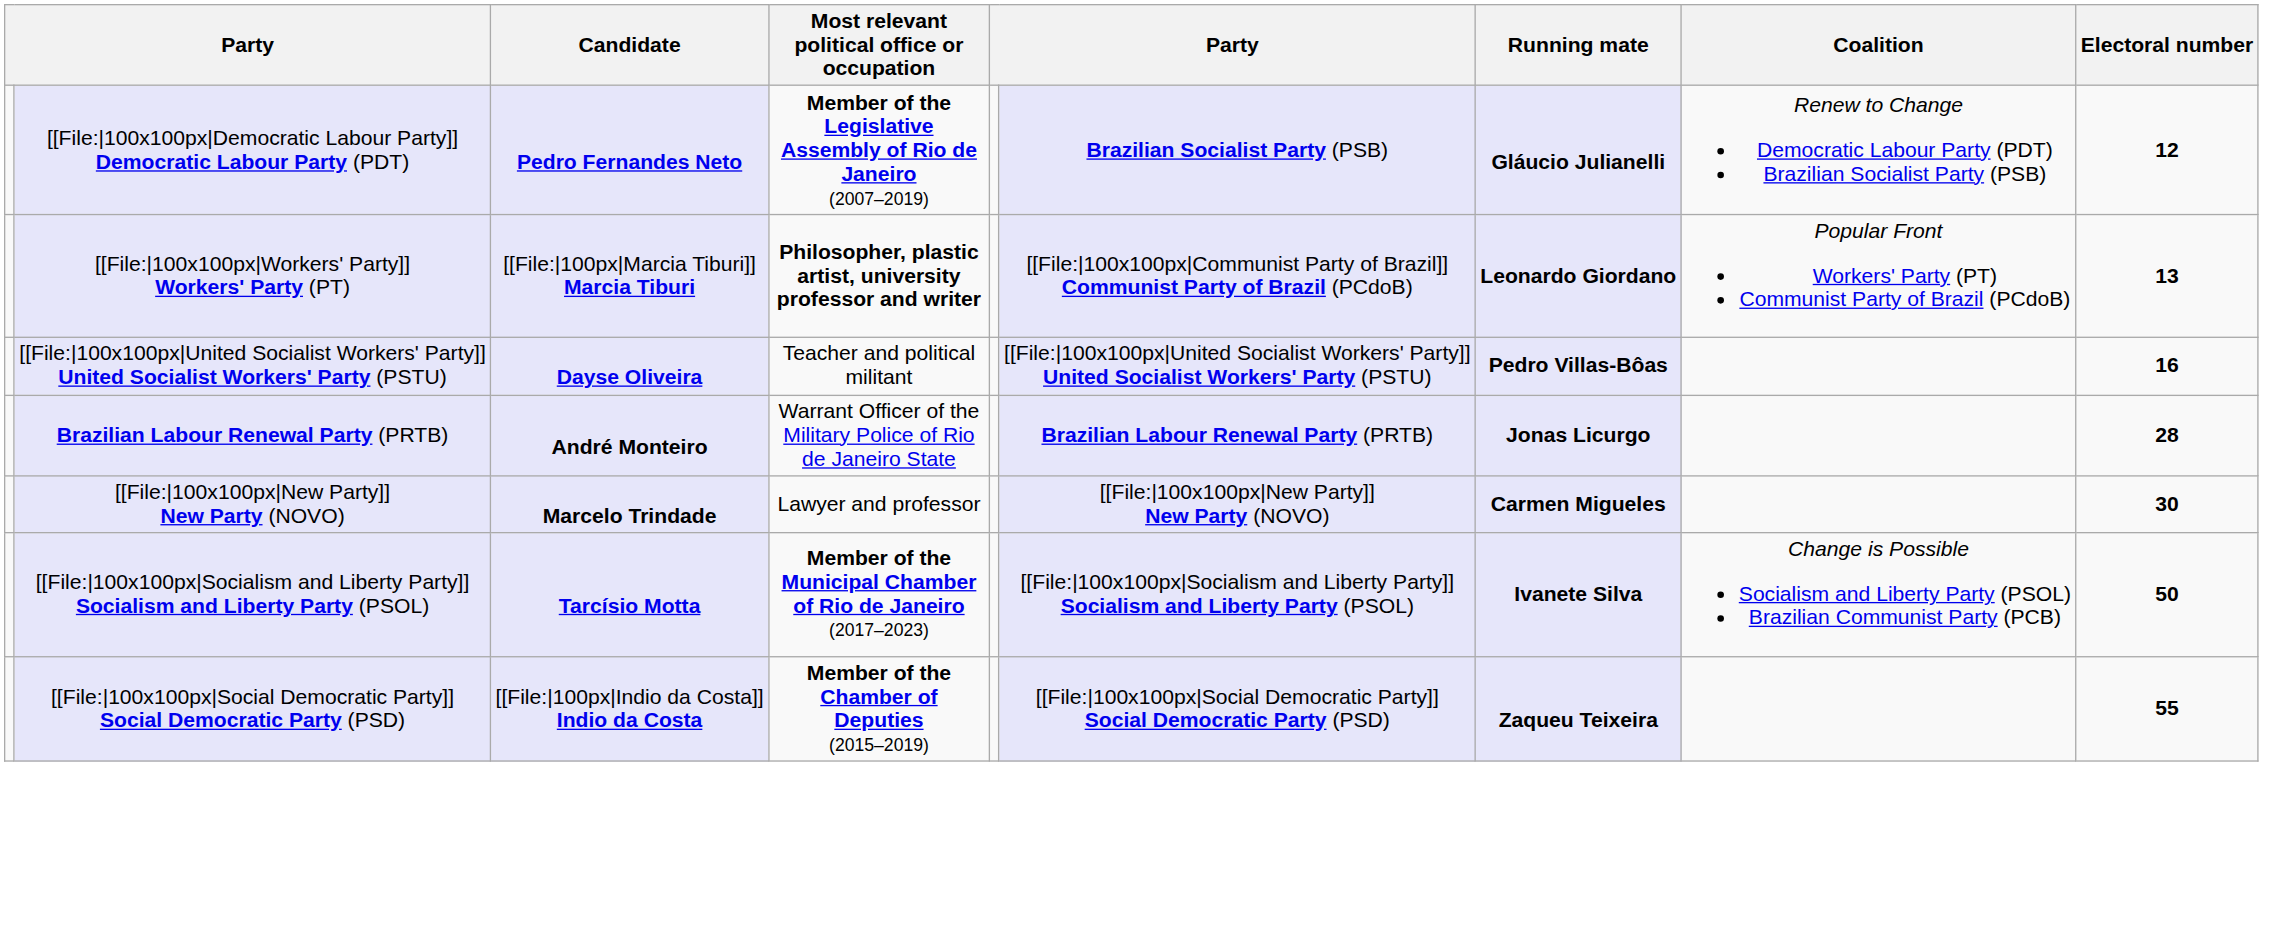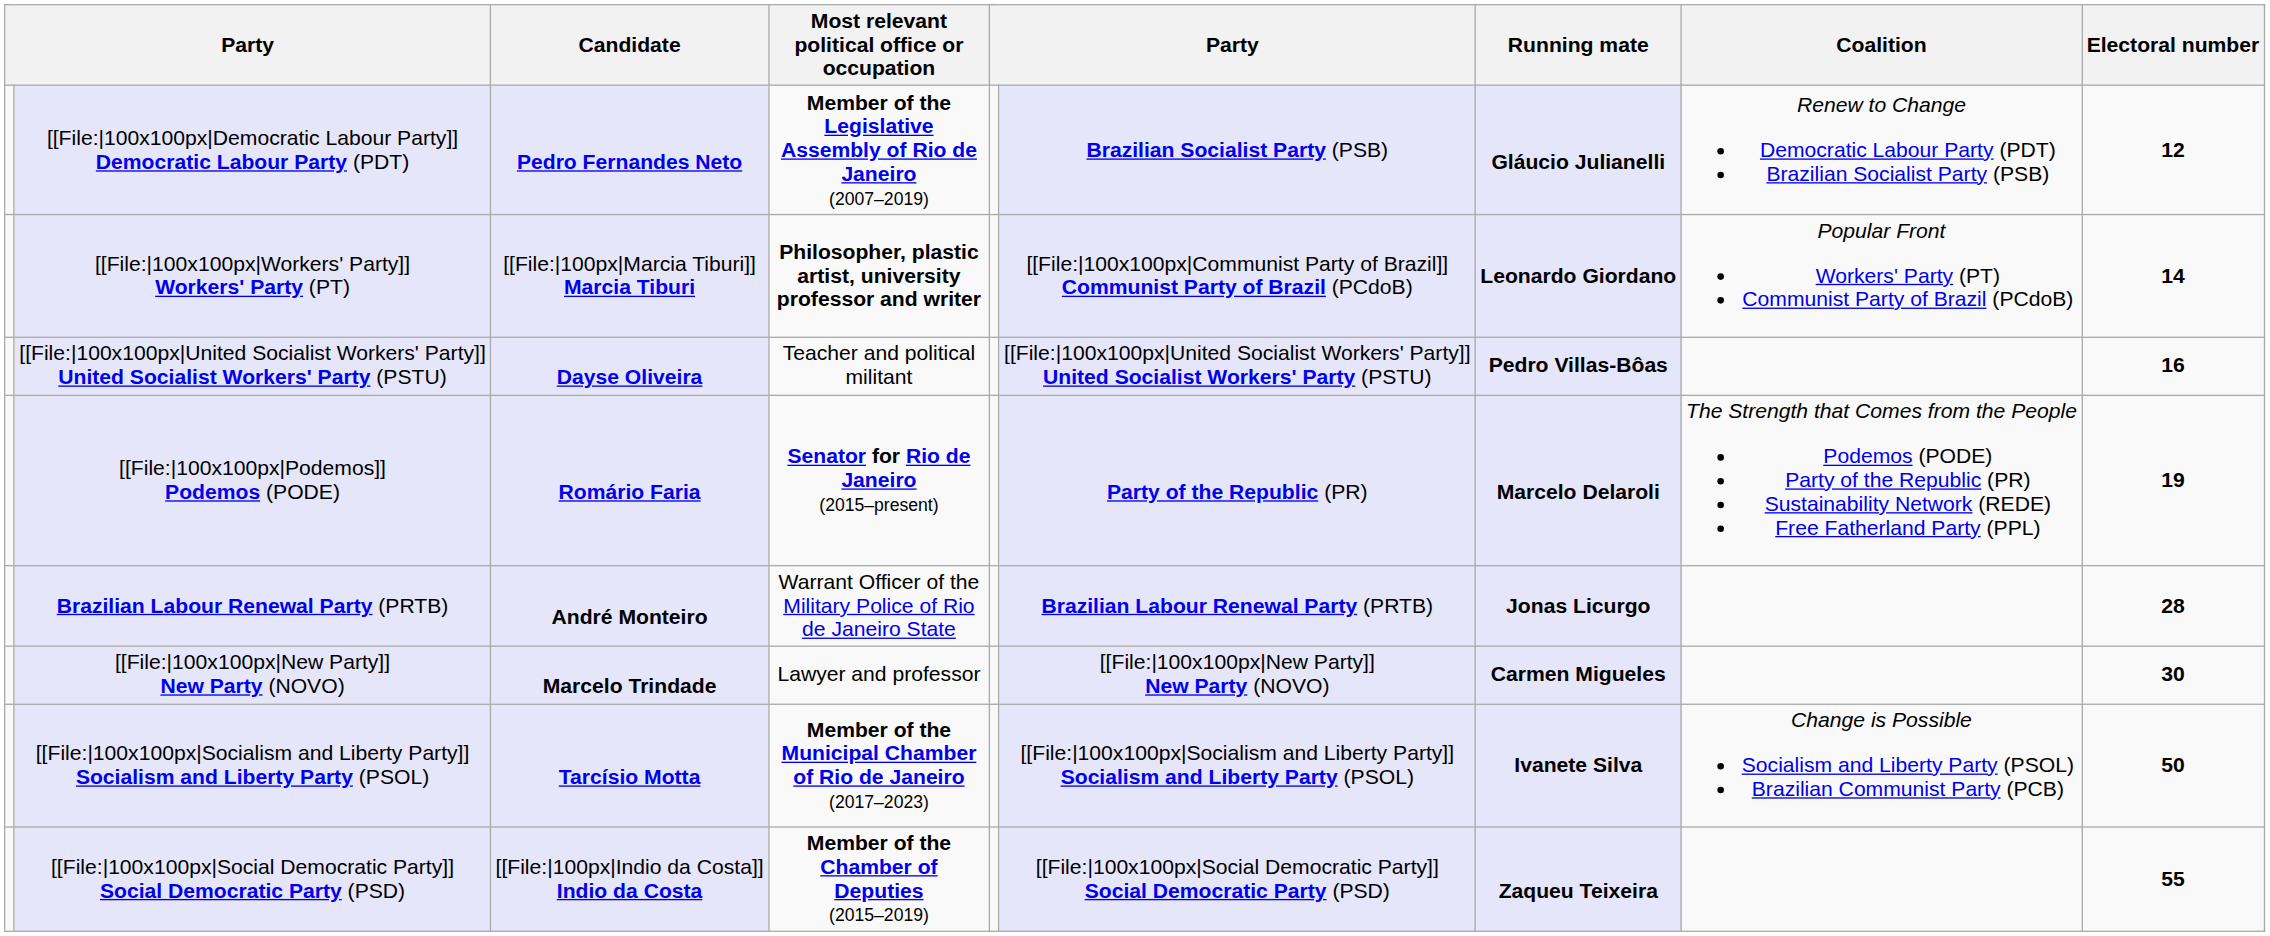[[File:|100x100px|Workers' Party]] Workers' Party (PT) | Electoral number: 13 -> 14
+ row: [[File:|100x100px|Podemos]] Podemos (PODE) | Romário Faria | Senator for Rio de Janeiro (2015–present) | Party of the Republic (PR) | Marcelo Delaroli | The Strength that Comes from the People Podemos (PODE) Party of the Republic (PR) Sustainability Network (REDE) Free Fatherland Party (PPL) | 19
